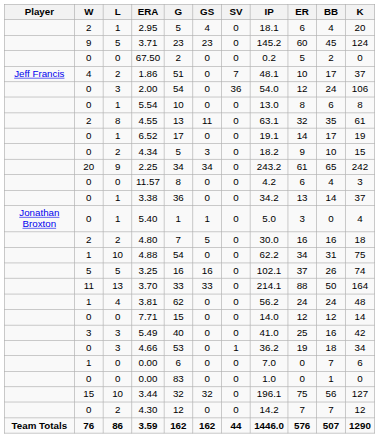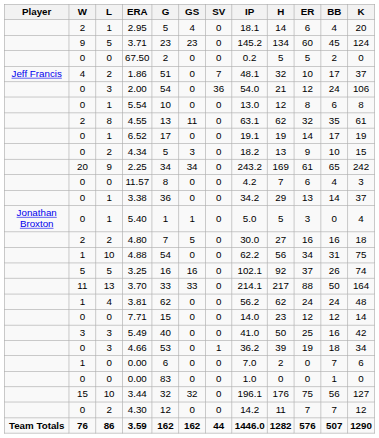+ column: H | 14 | 134 | 5 | 32 | 21 | 12 | 62 | 19 | 13 | 169 | 7 | 29 | 5 | 27 | 56 | 92 | 217 | 62 | 23 | 50 | 39 | 2 | 0 | 176 | 11 | 1282
